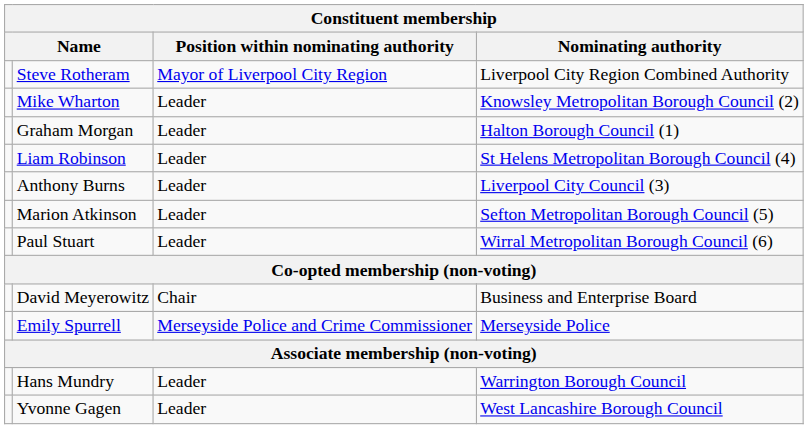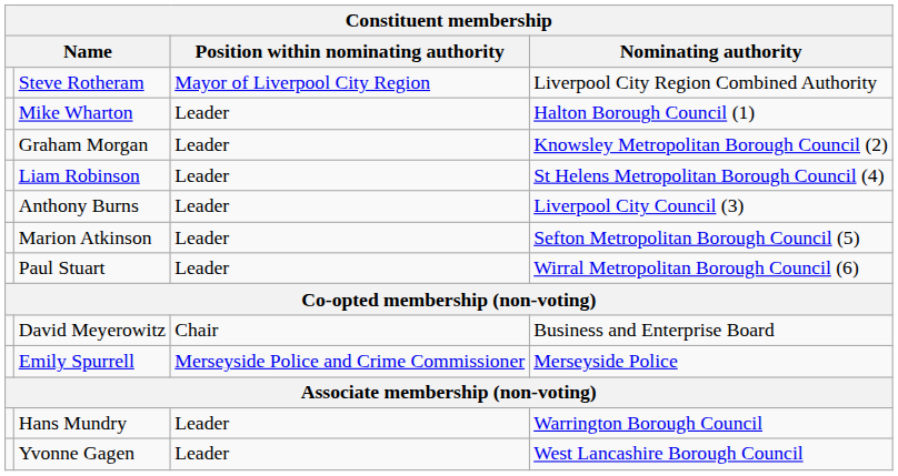Mike Wharton | Nominating authority: Knowsley Metropolitan Borough Council (2) -> Halton Borough Council (1)
Graham Morgan | Nominating authority: Halton Borough Council (1) -> Knowsley Metropolitan Borough Council (2)
